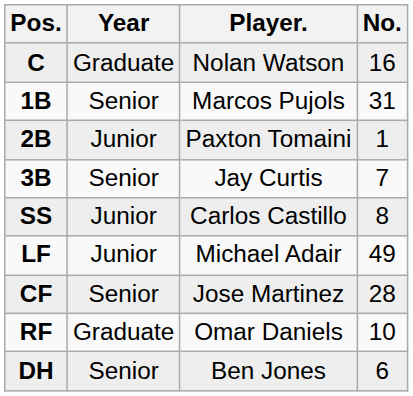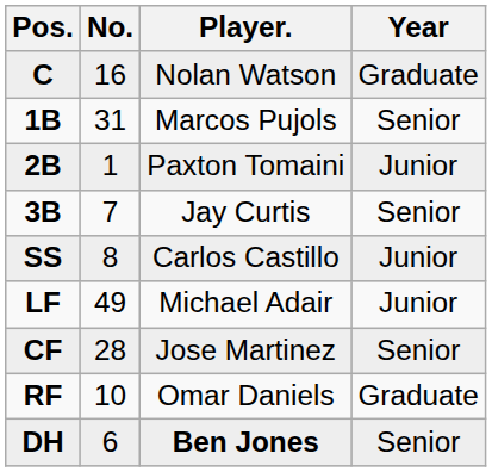columns swapped: No. <-> Year
DH | Player.: normal -> bold
